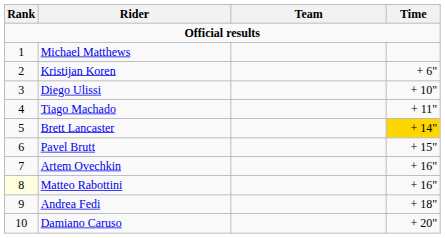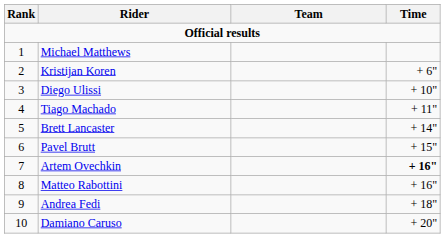Brett Lancaster | Time: gold background -> no background
Artem Ovechkin | Time: normal -> bold
Matteo Rabottini | Rank: lightyellow background -> no background
